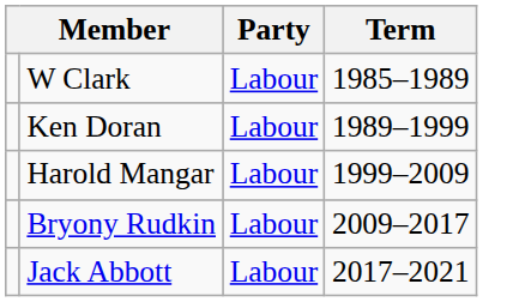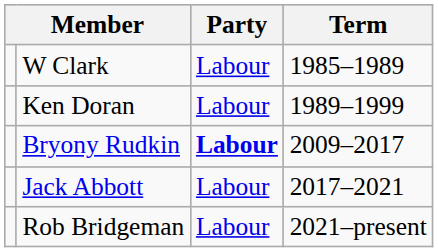- row: Harold Mangar | Labour | 1999–2009
Bryony Rudkin | Party: normal -> bold
+ row: Rob Bridgeman | Labour | 2021–present
